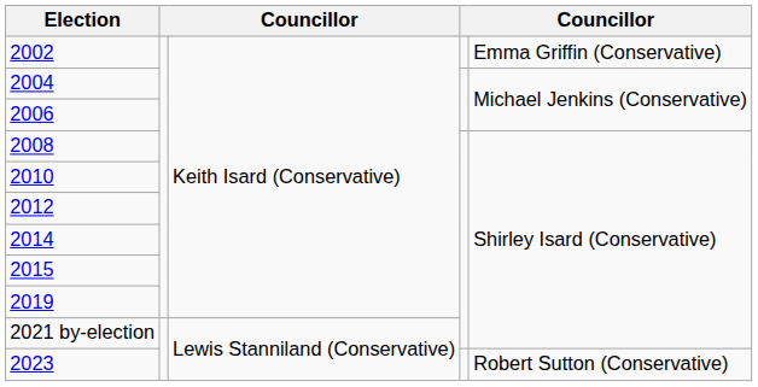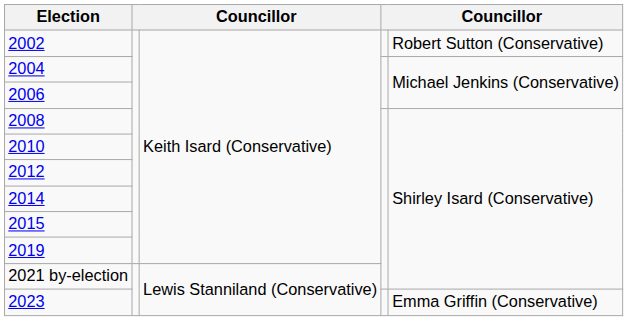2002 | column 5: Emma Griffin (Conservative) -> Robert Sutton (Conservative)
2023 | column 5: Robert Sutton (Conservative) -> Emma Griffin (Conservative)
